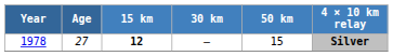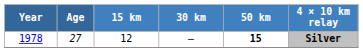1978 | 15 km: bold -> normal
1978 | 50 km: normal -> bold
